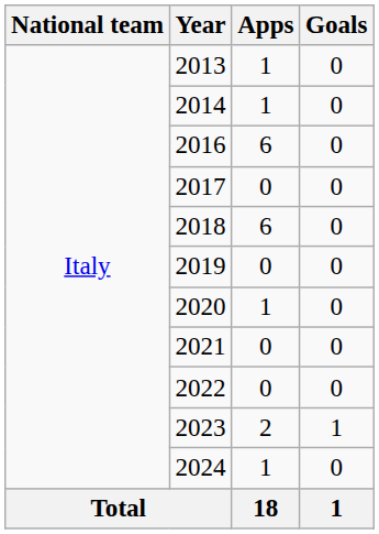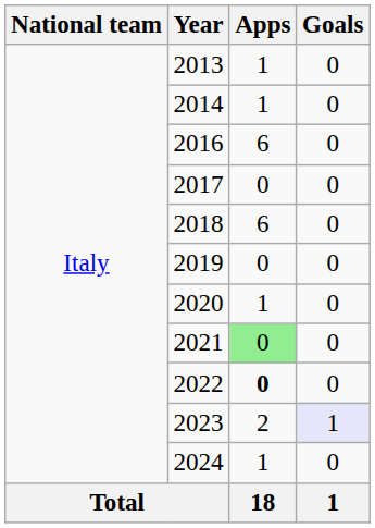2021 | Apps: no background -> lightgreen background
2022 | Apps: normal -> bold
2023 | Goals: no background -> lavender background
